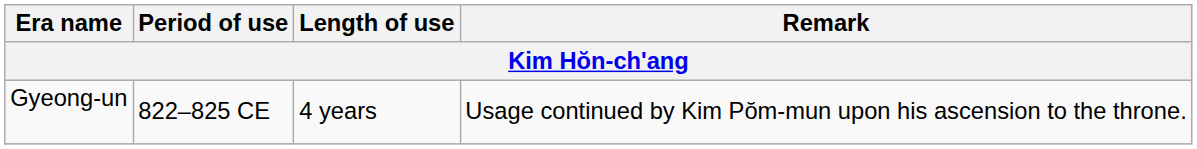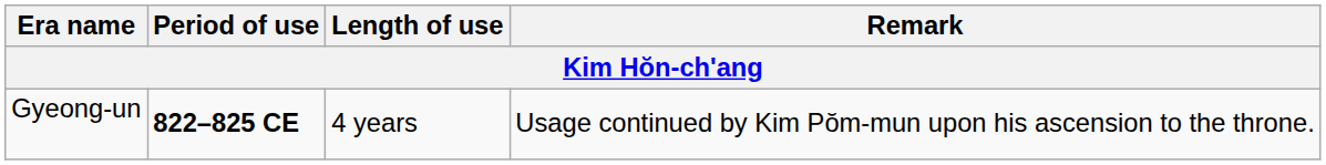Gyeong-un | Period of use: normal -> bold
